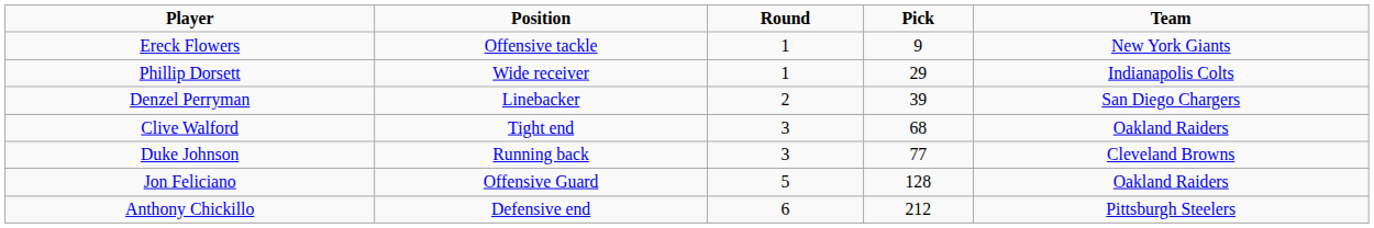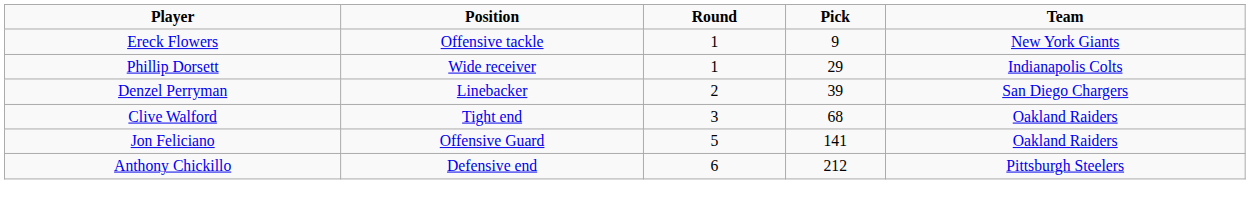- row: Duke Johnson | Running back | 3 | 77 | Cleveland Browns
Jon Feliciano | Pick: 128 -> 141
